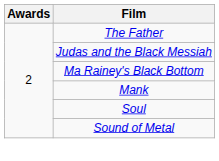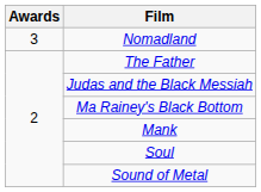+ row: 3 | Nomadland
